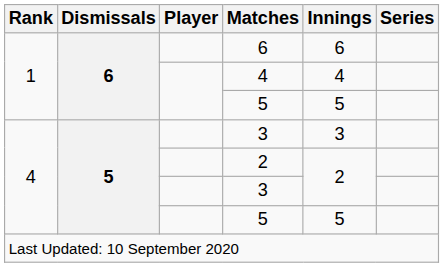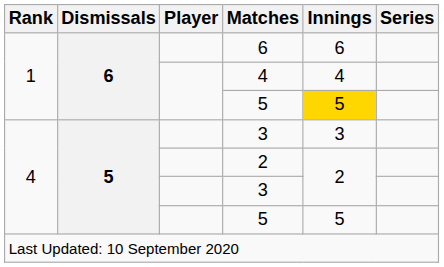1 / 5 | Innings: no background -> gold background
